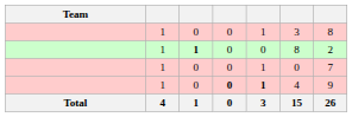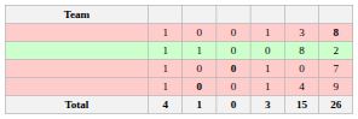row 2 | column 7: normal -> bold
row 3 | column 3: bold -> normal
row 4 | column 4: normal -> bold
row 5 | column 3: normal -> bold
row 5 | column 4: bold -> normal
row 5 | column 5: bold -> normal
